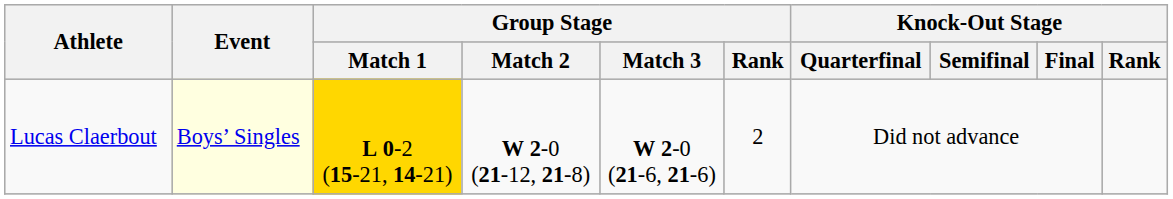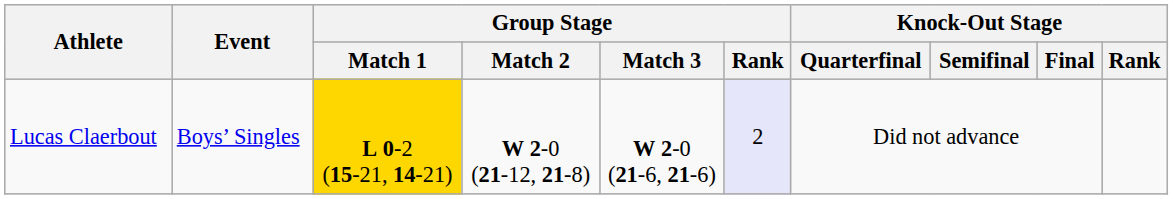Lucas Claerbout | Event: lightyellow background -> no background
Lucas Claerbout | Group Stage / Rank: no background -> lavender background
